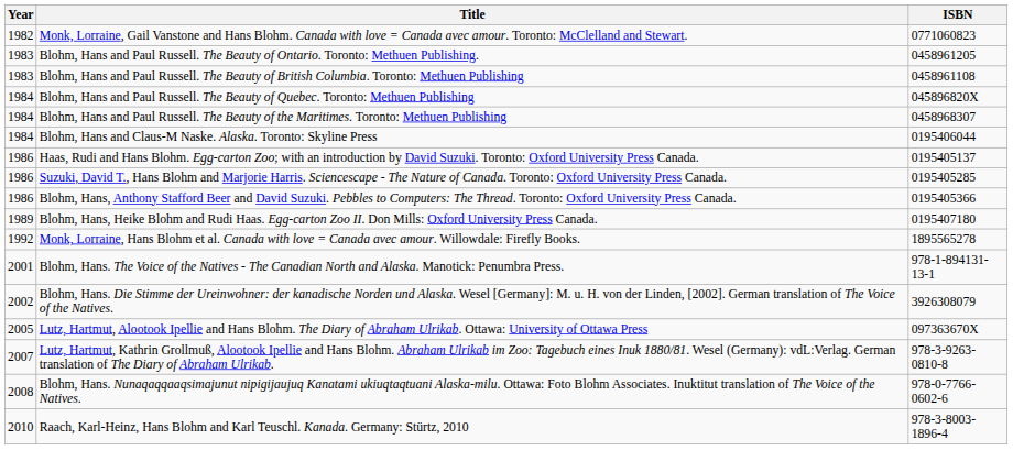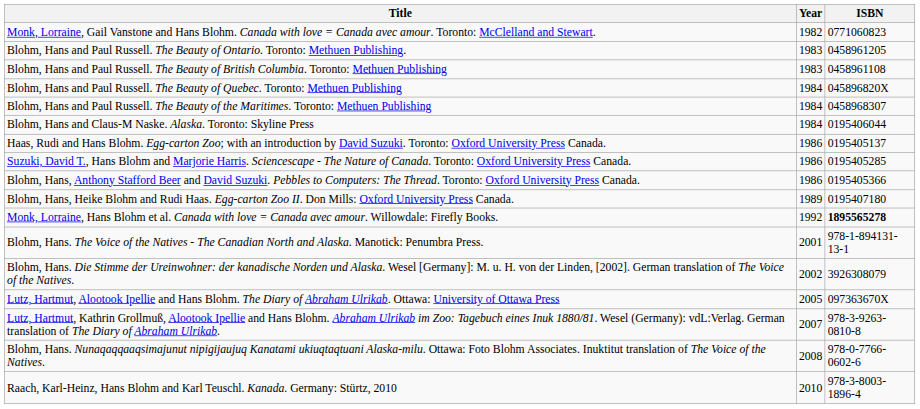columns swapped: Year <-> Title
row 12 | ISBN: normal -> bold
